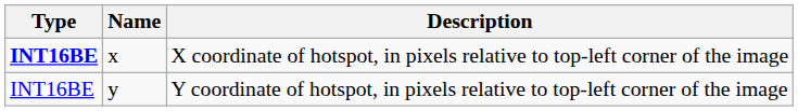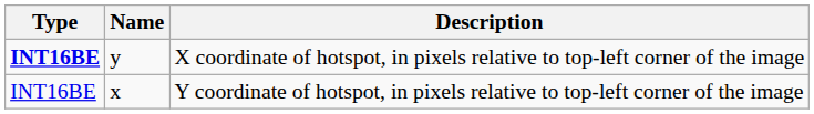row 2 | Name: x -> y
row 3 | Name: y -> x
